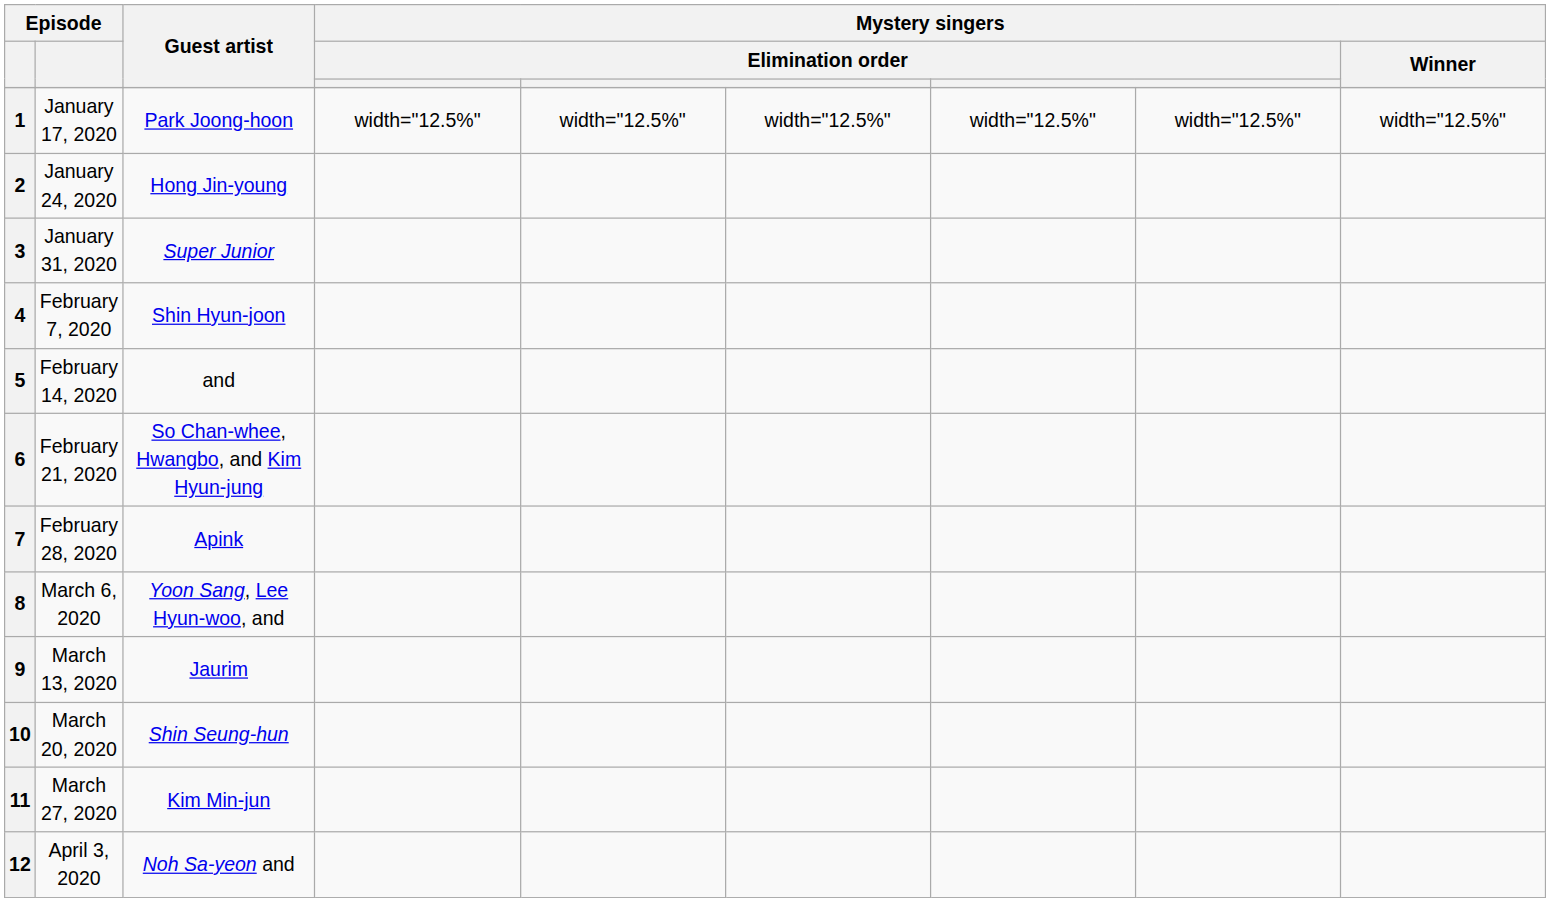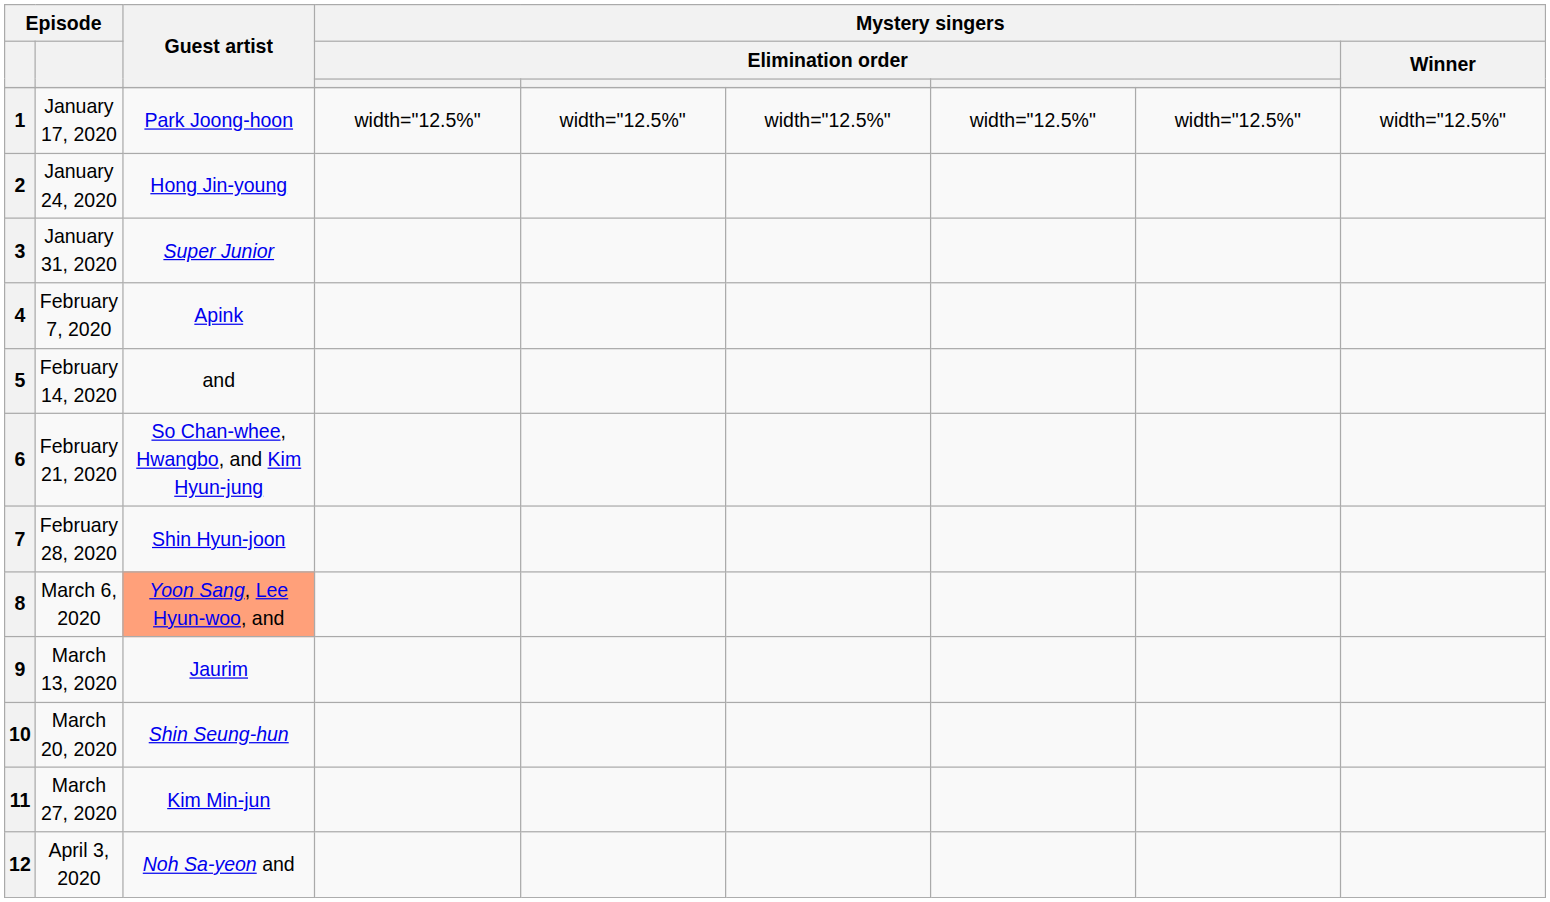4 | Guest artist: Shin Hyun-joon -> Apink
7 | Guest artist: Apink -> Shin Hyun-joon
8 | Guest artist: no background -> lightsalmon background
